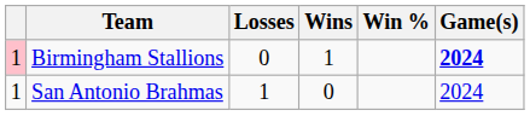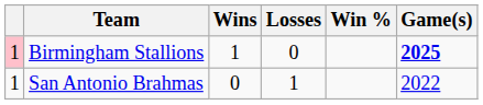columns swapped: Wins <-> Losses
Birmingham Stallions | Game(s): 2024 -> 2025
San Antonio Brahmas | Game(s): 2024 -> 2022
